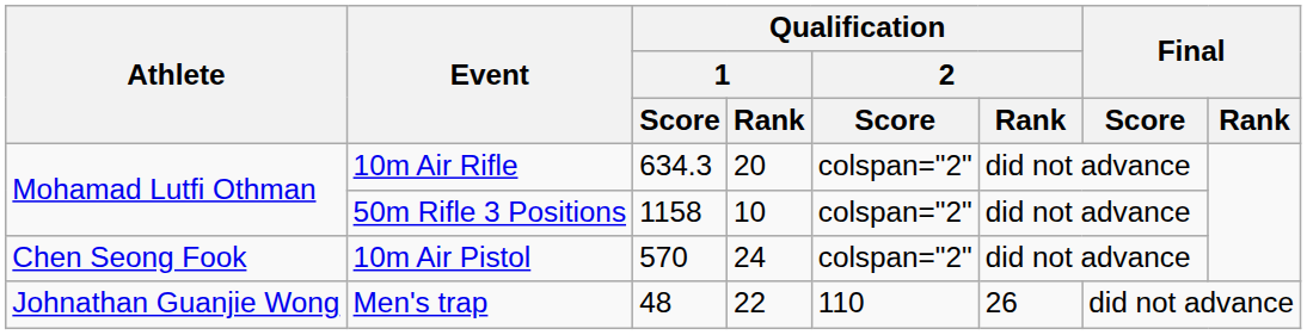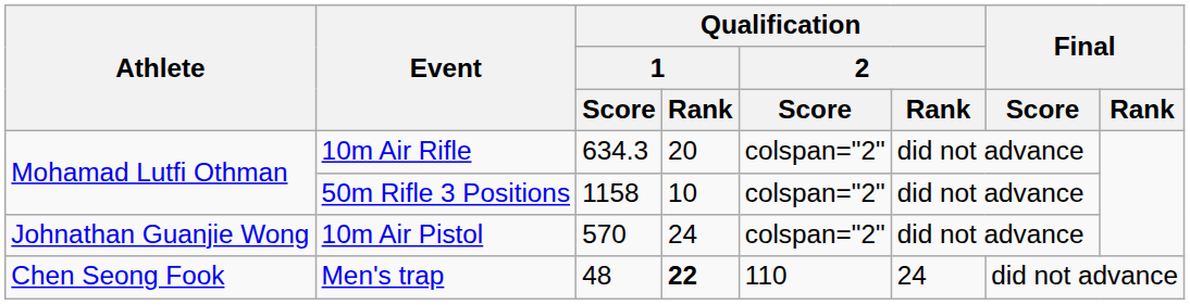10m Air Pistol | Athlete: Chen Seong Fook -> Johnathan Guanjie Wong
Men's trap | Athlete: Johnathan Guanjie Wong -> Chen Seong Fook
Men's trap | Qualification / 1 / Rank: normal -> bold
Men's trap | Qualification / 2 / Rank: 26 -> 24
